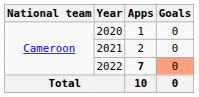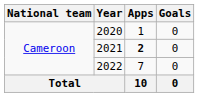2021 | Apps: normal -> bold
2022 | Apps: bold -> normal
2022 | Goals: lightsalmon background -> no background
